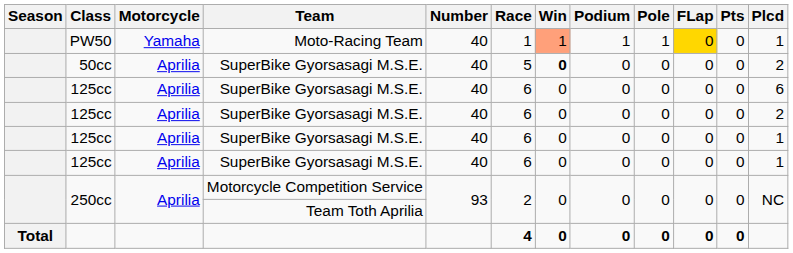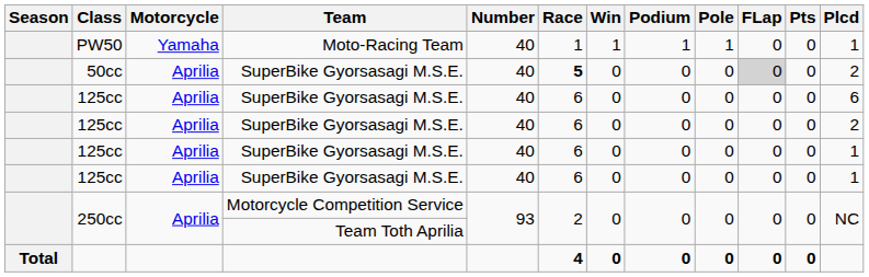PW50 | Win: lightsalmon background -> no background
PW50 | FLap: gold background -> no background
50cc | Race: normal -> bold
50cc | Win: bold -> normal
50cc | FLap: no background -> lightgrey background
